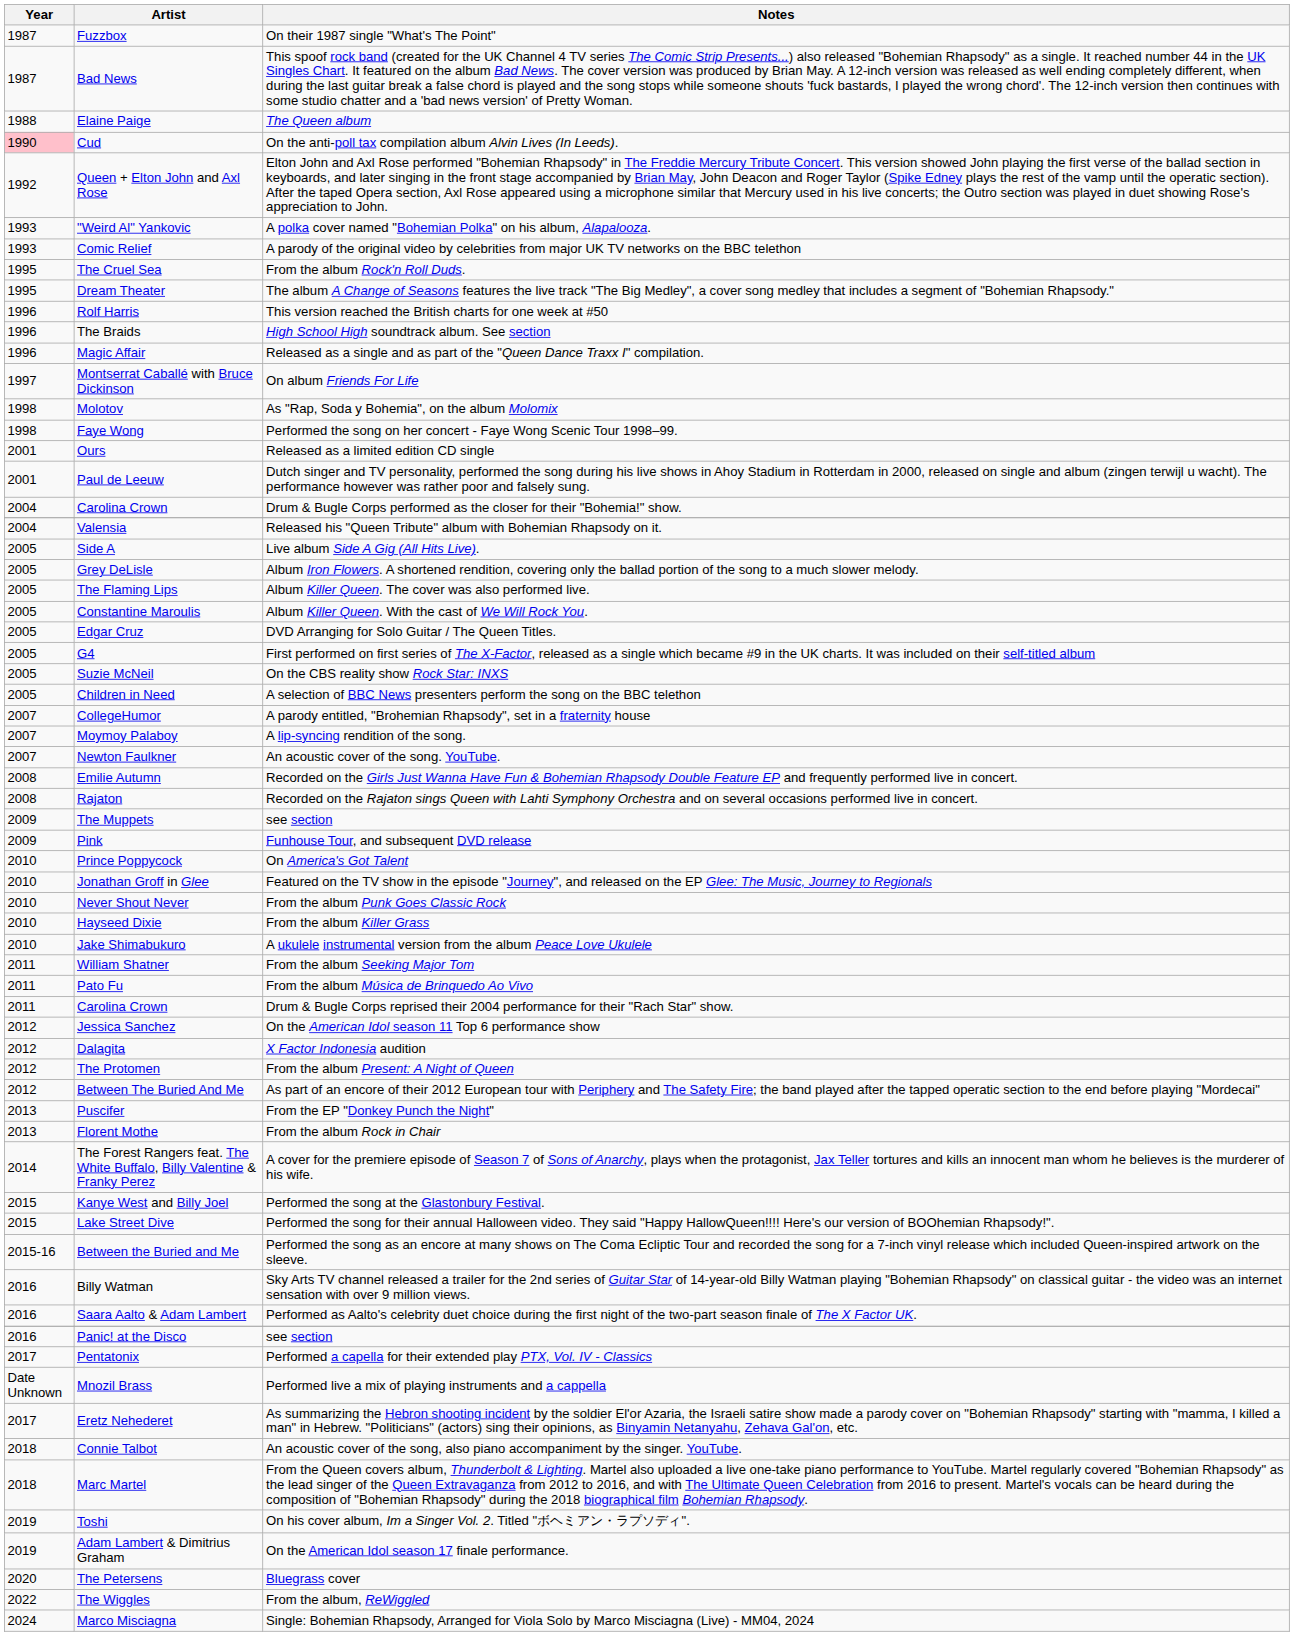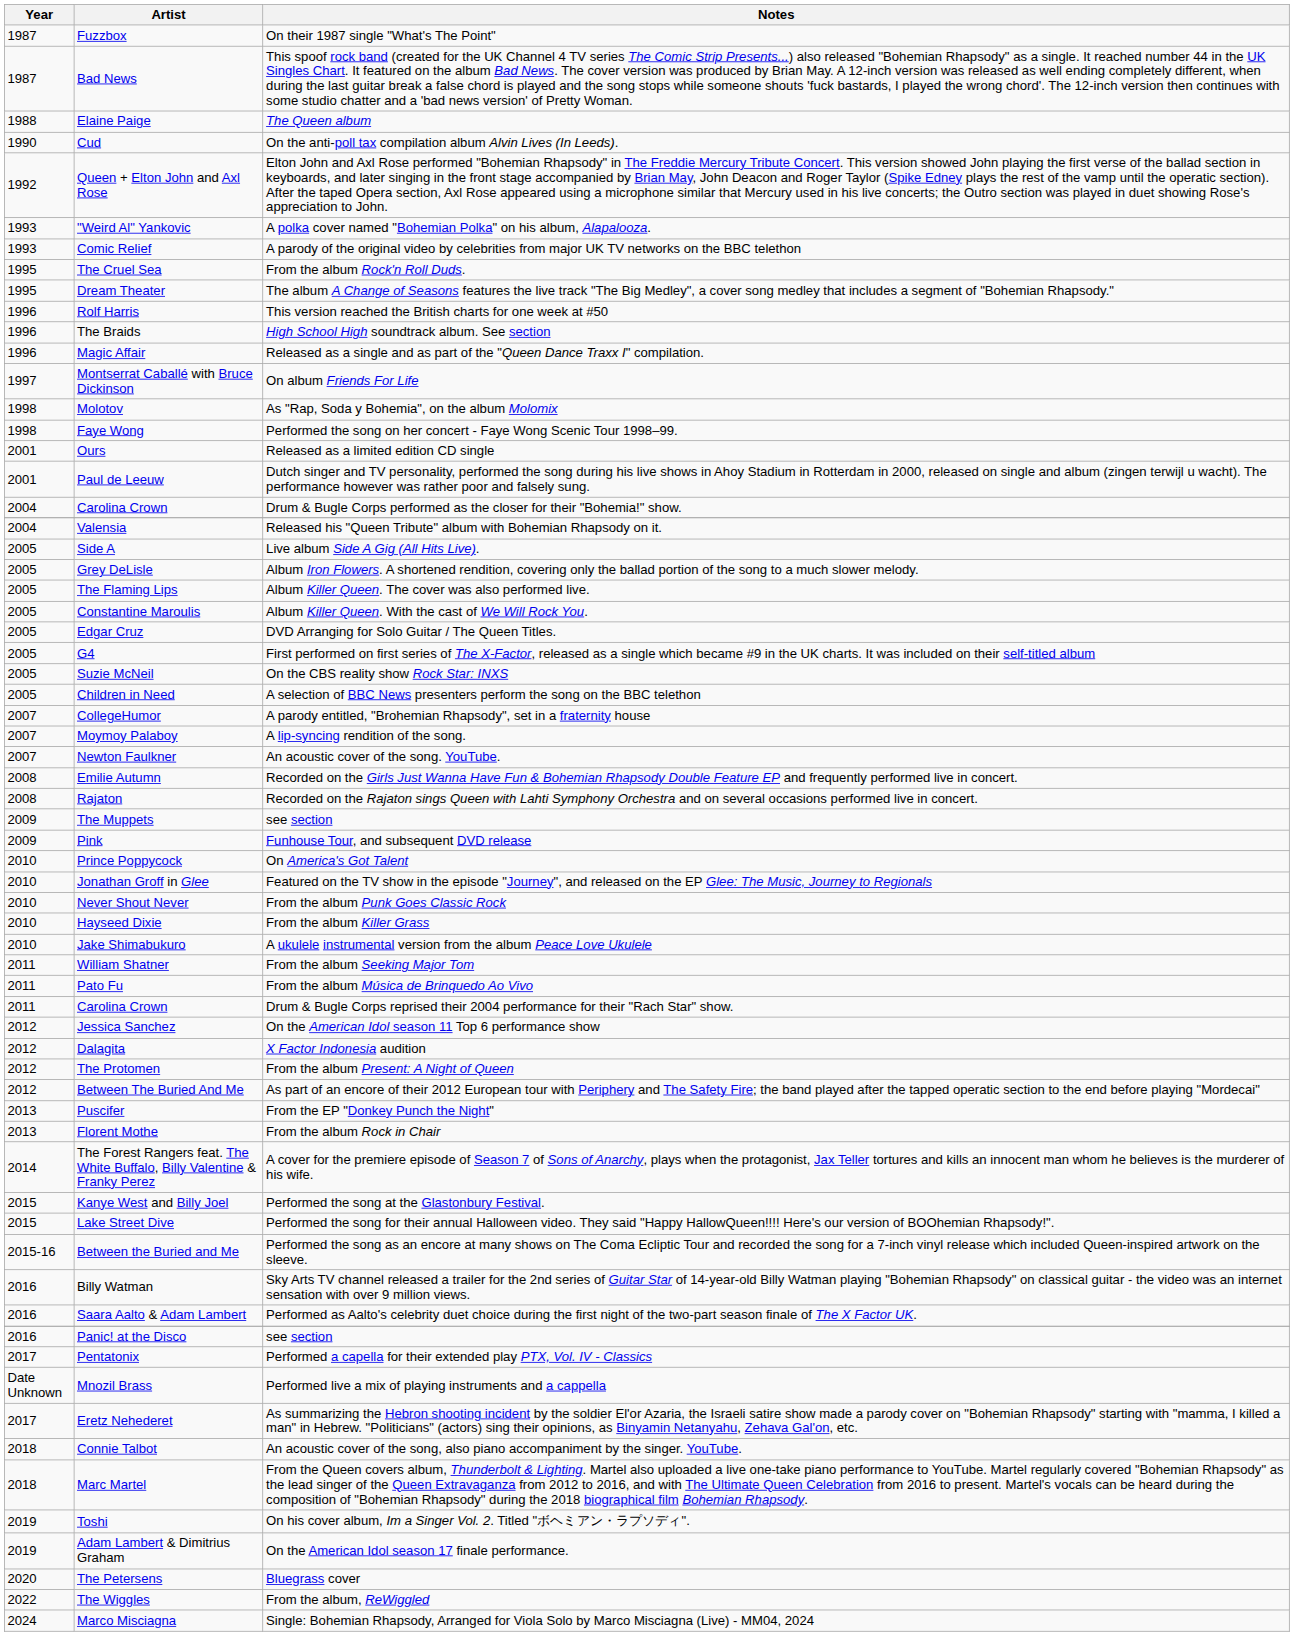Cud | Year: pink background -> no background
